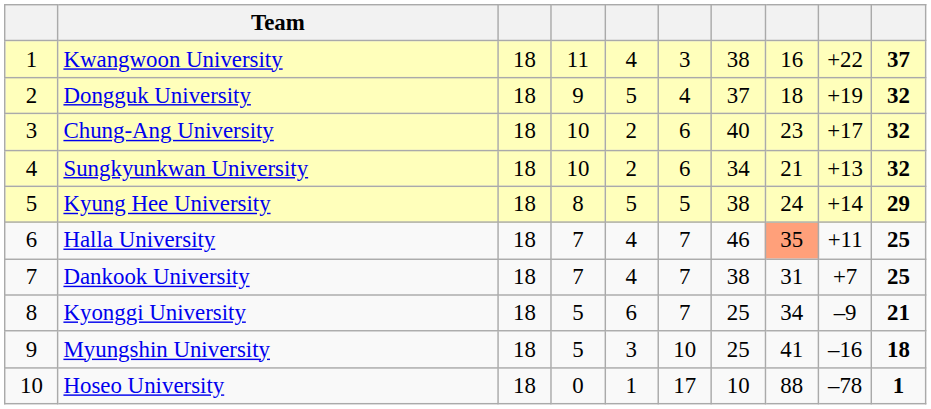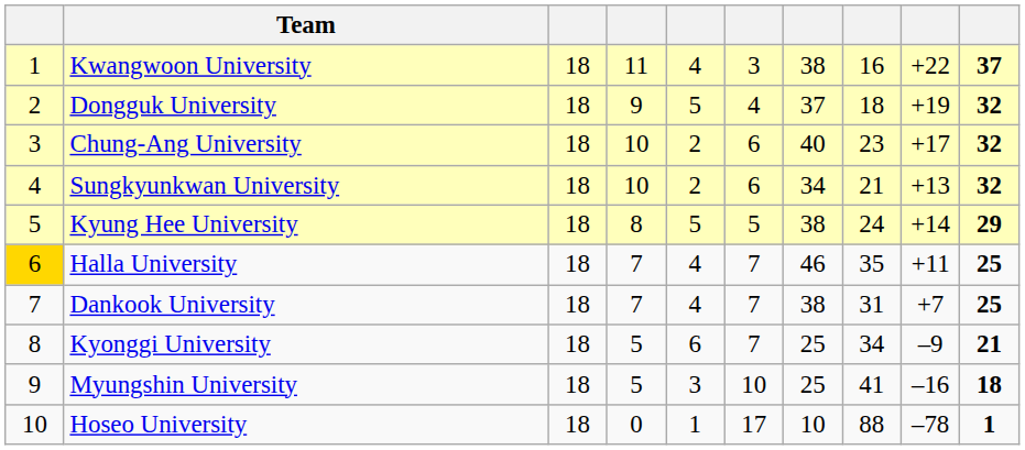Halla University | column 1: no background -> gold background
Halla University | column 8: lightsalmon background -> no background
